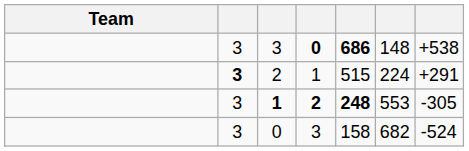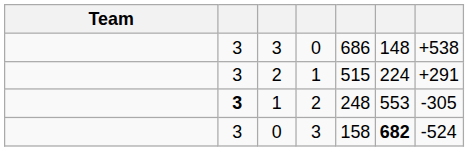row 2 | column 4: bold -> normal
row 2 | column 5: bold -> normal
row 3 | column 2: bold -> normal
row 4 | column 2: normal -> bold
row 4 | column 3: bold -> normal
row 4 | column 4: bold -> normal
row 4 | column 5: bold -> normal
row 5 | column 6: normal -> bold
